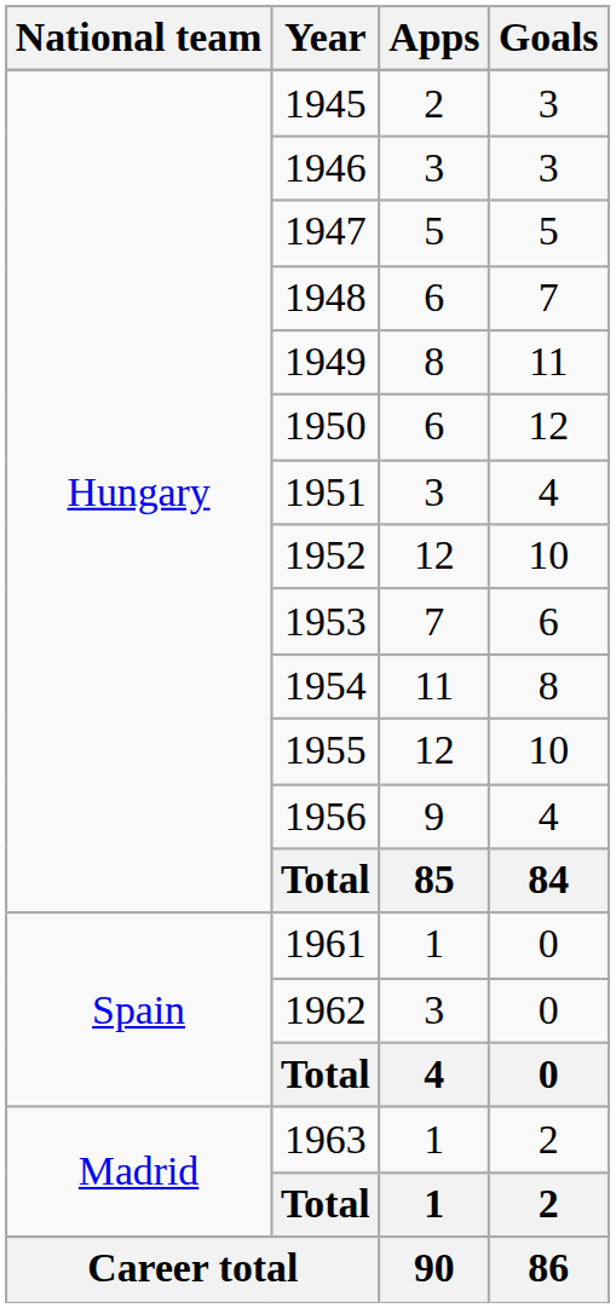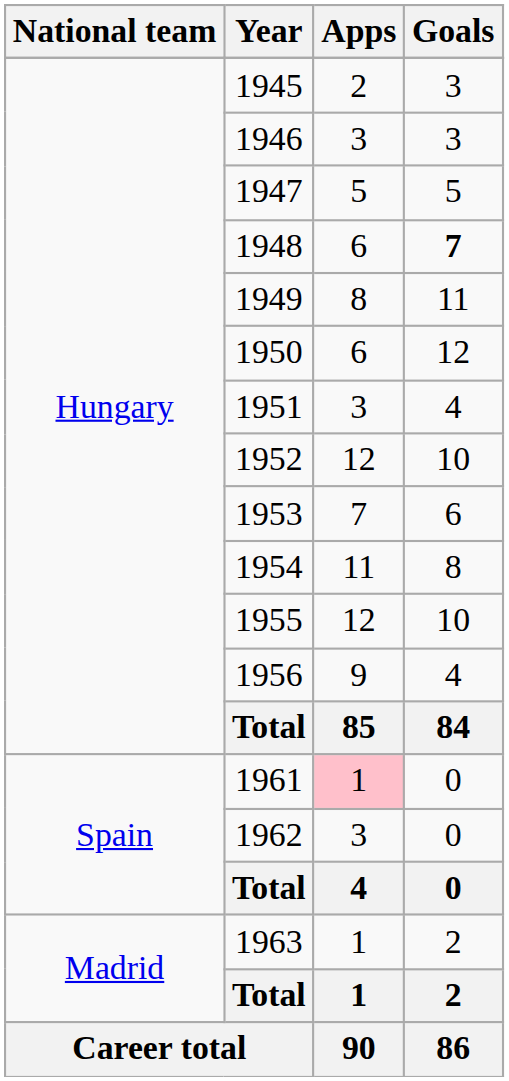1948 | Goals: normal -> bold
1961 | Apps: no background -> pink background
